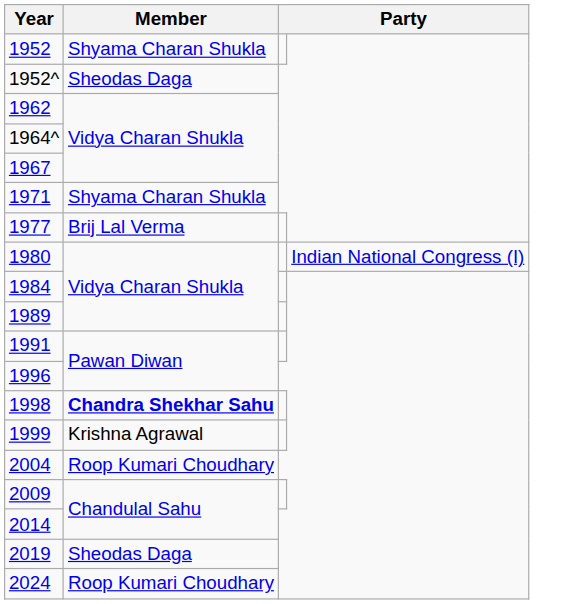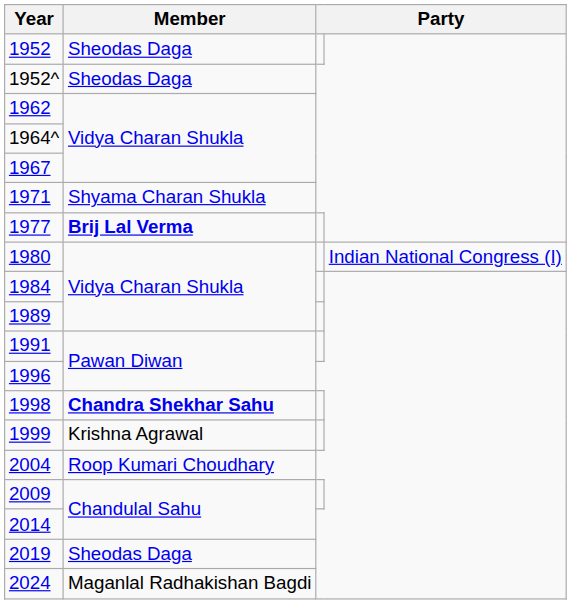1952 | Member: Shyama Charan Shukla -> Sheodas Daga
1977 | Member: normal -> bold
2024 | Member: Roop Kumari Choudhary -> Maganlal Radhakishan Bagdi
